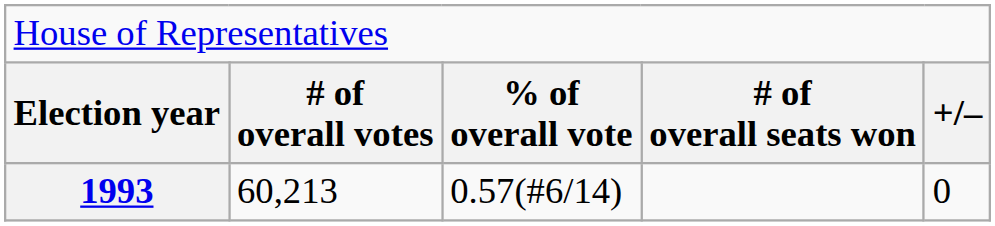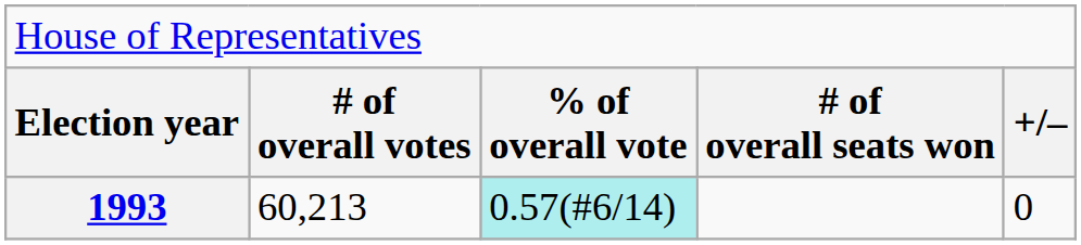1993 | column 3: no background -> paleturquoise background
